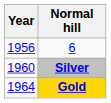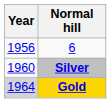Gold | Year: no background -> lightgrey background
